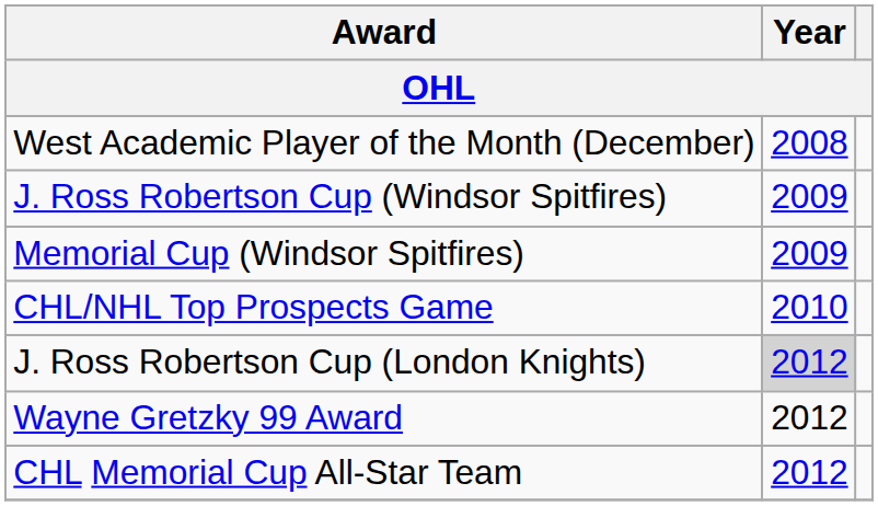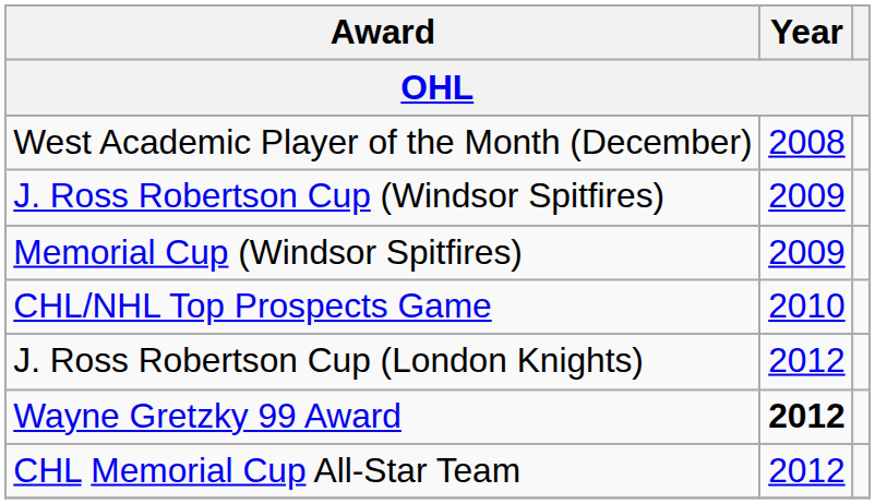J. Ross Robertson Cup (London Knights) | Year: lightgrey background -> no background
Wayne Gretzky 99 Award | Year: normal -> bold
